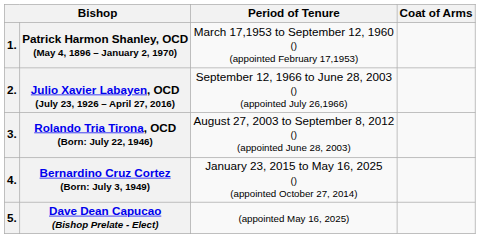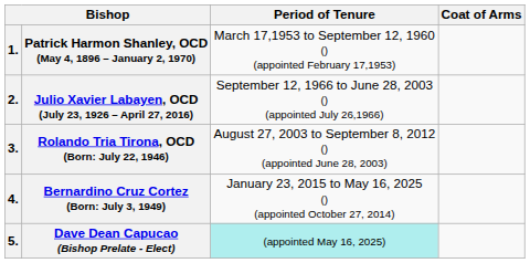Dave Dean Capucao (Bishop Prelate - Elect) | Period of Tenure: no background -> paleturquoise background
